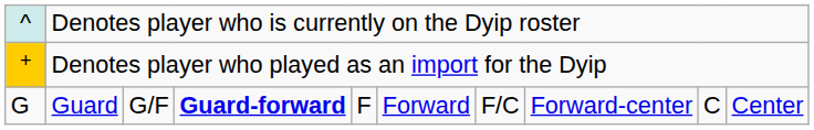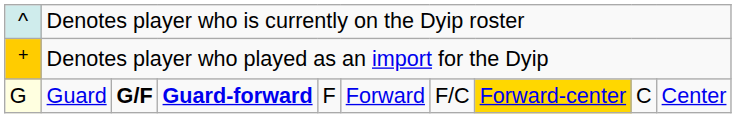Guard | column 1: no background -> lightyellow background
Guard | column 3: normal -> bold
Guard | column 8: no background -> gold background
